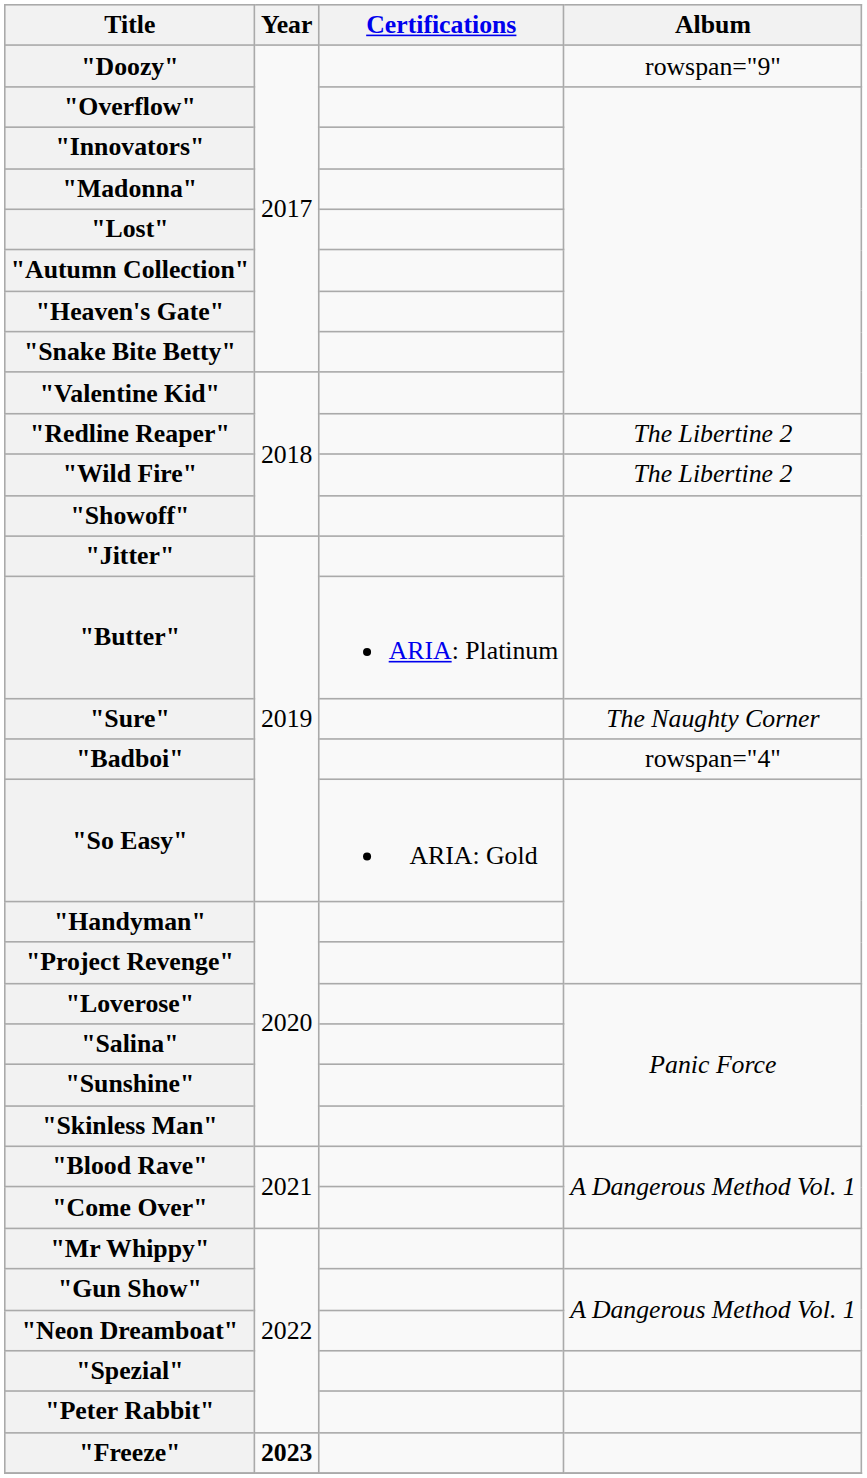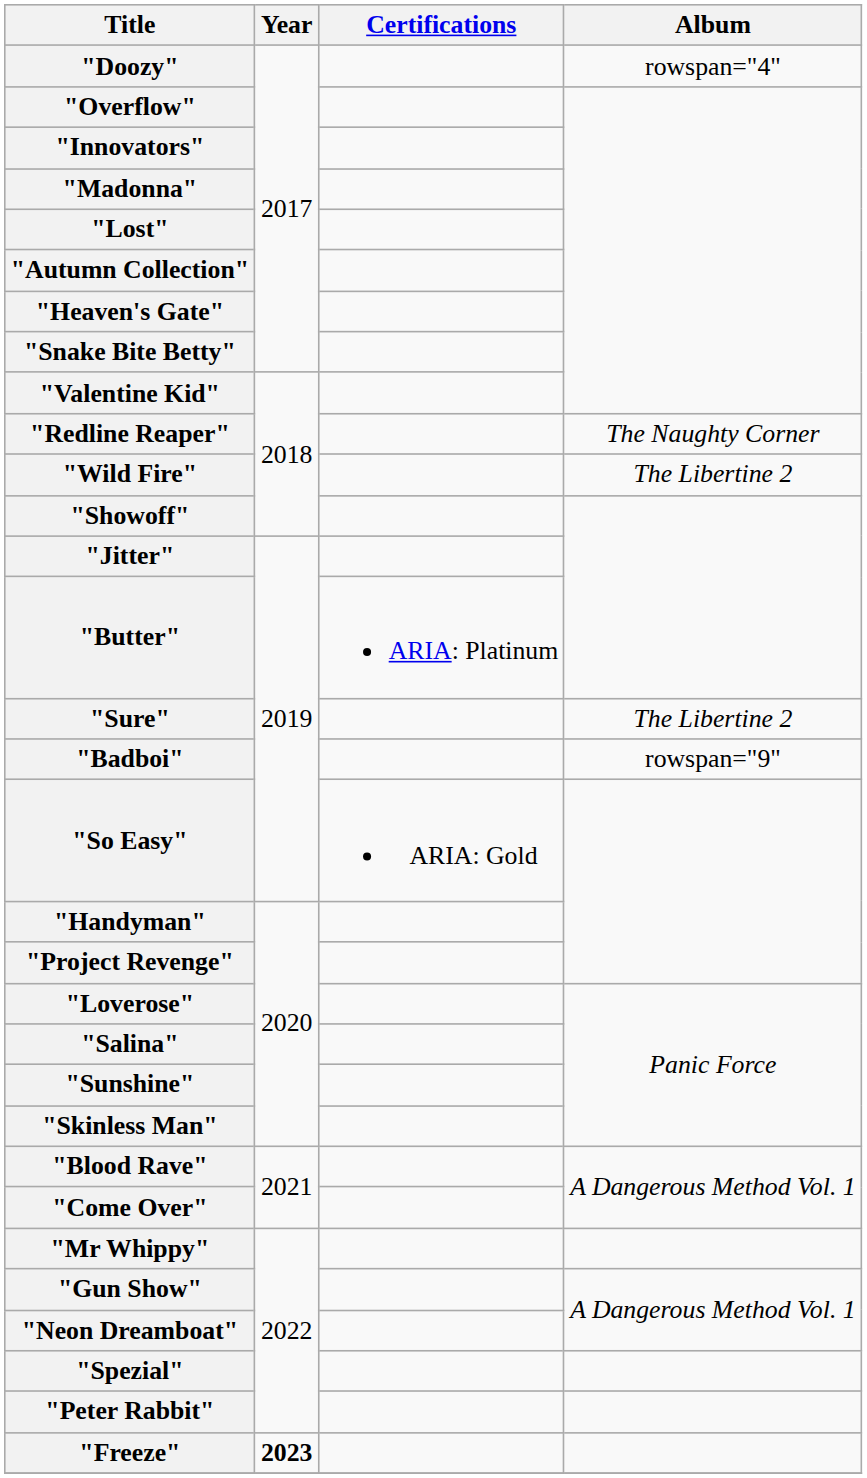"Doozy" | Album: rowspan="9" -> rowspan="4"
"Redline Reaper" | Album: The Libertine 2 -> The Naughty Corner
"Sure" | Album: The Naughty Corner -> The Libertine 2
"Badboi" | Album: rowspan="4" -> rowspan="9"
